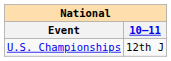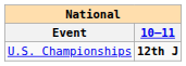U.S. Championships | 10–11: normal -> bold
